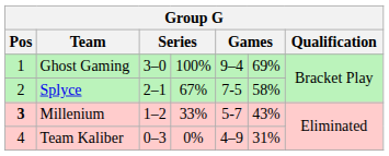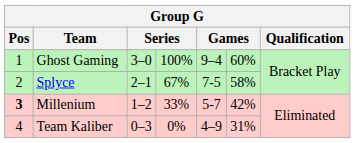Ghost Gaming | column 6: 69% -> 60%
Millenium | column 6: 43% -> 42%
